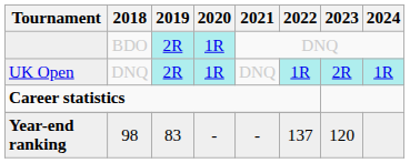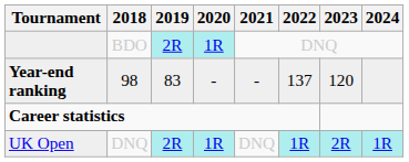rows swapped: UK Open <-> Year-end ranking
